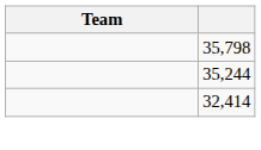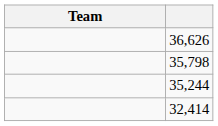+ row: 36,626
